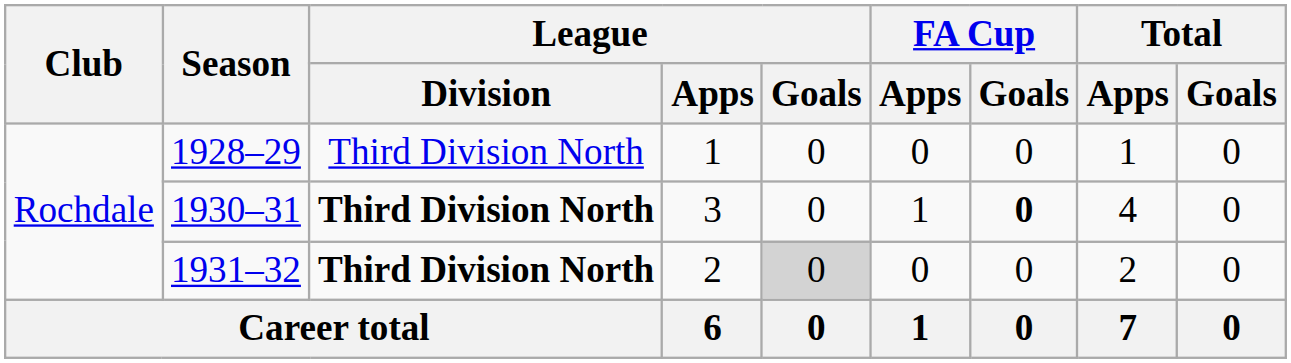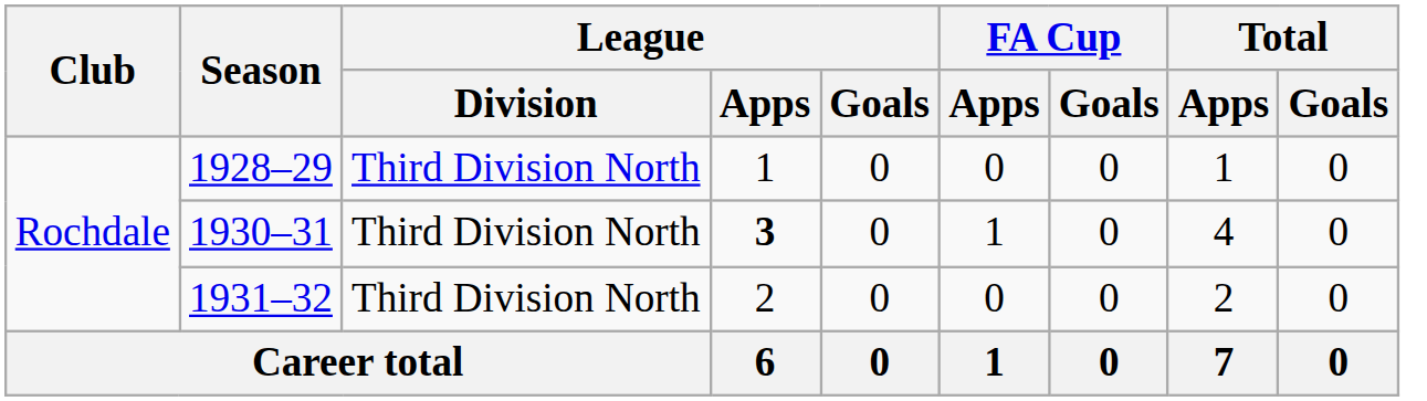1930–31 | League / Division: bold -> normal
1930–31 | League / Apps: normal -> bold
1930–31 | FA Cup / Goals: bold -> normal
1931–32 | League / Division: bold -> normal
1931–32 | League / Goals: lightgrey background -> no background
